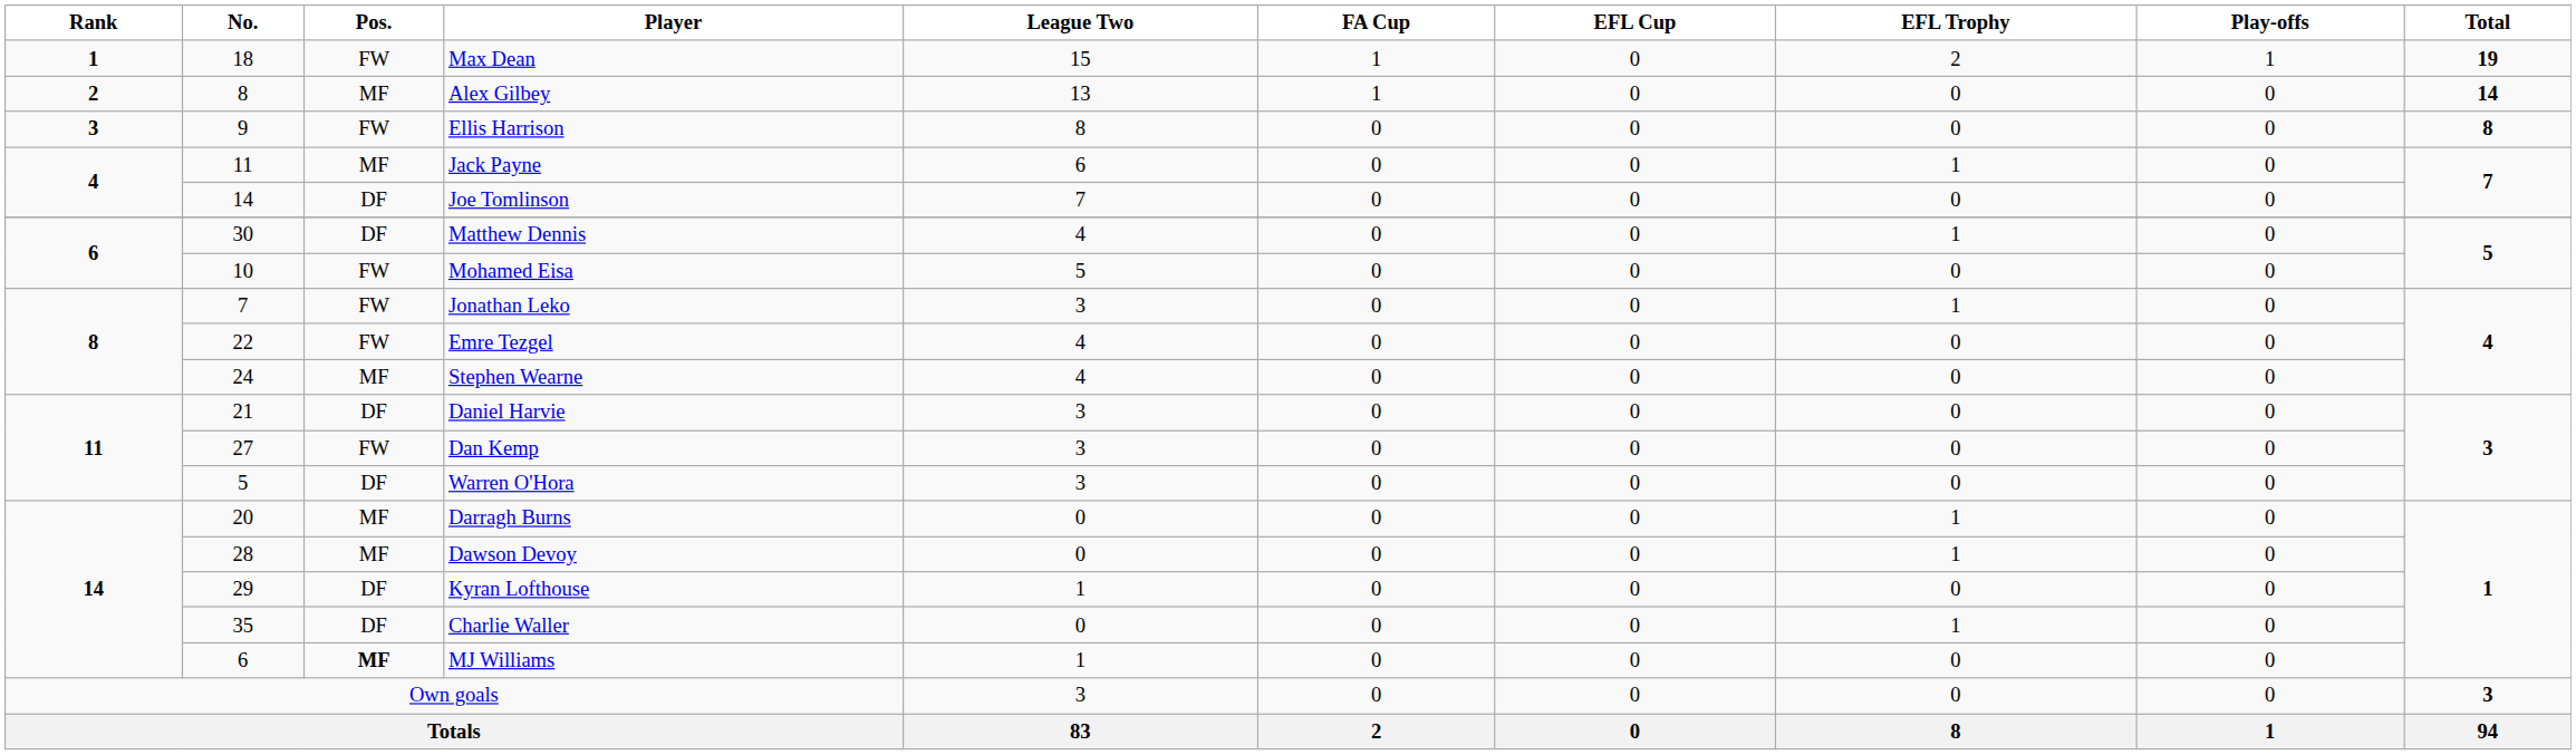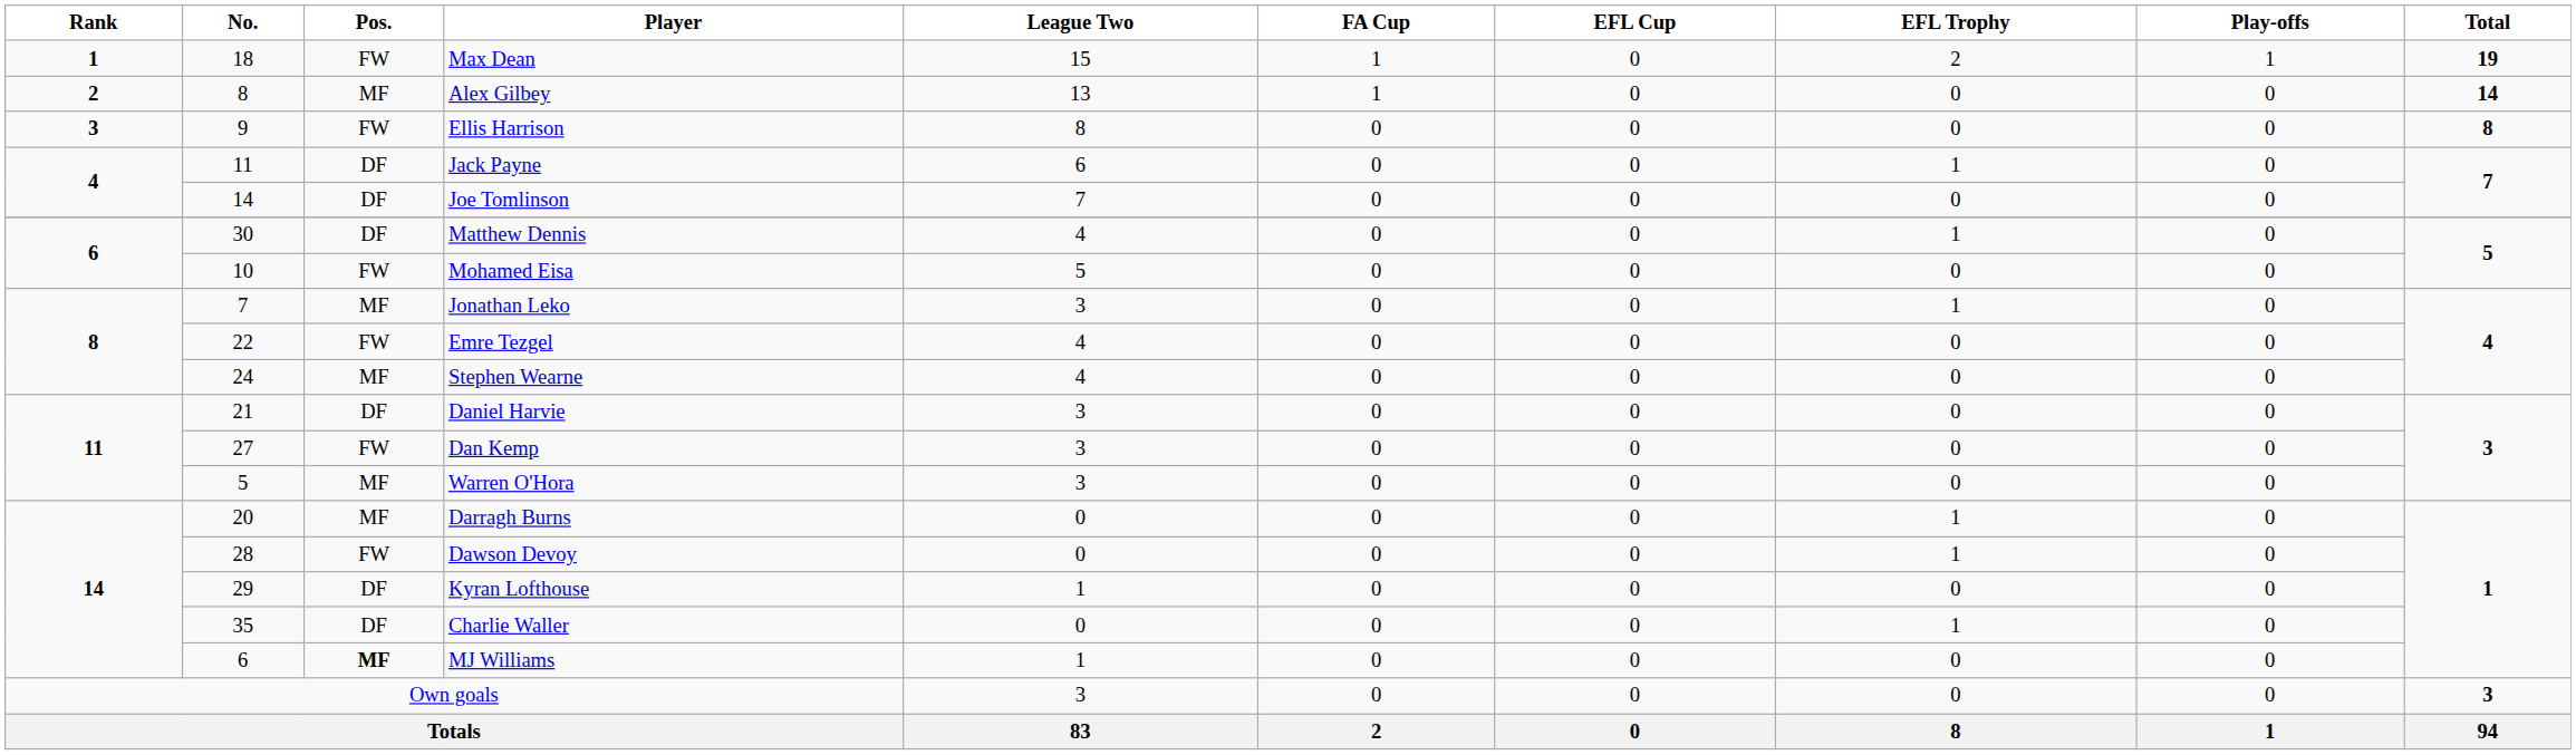Jack Payne | Pos.: MF -> DF
Jonathan Leko | Pos.: FW -> MF
Warren O'Hora | Pos.: DF -> MF
Dawson Devoy | Pos.: MF -> FW
